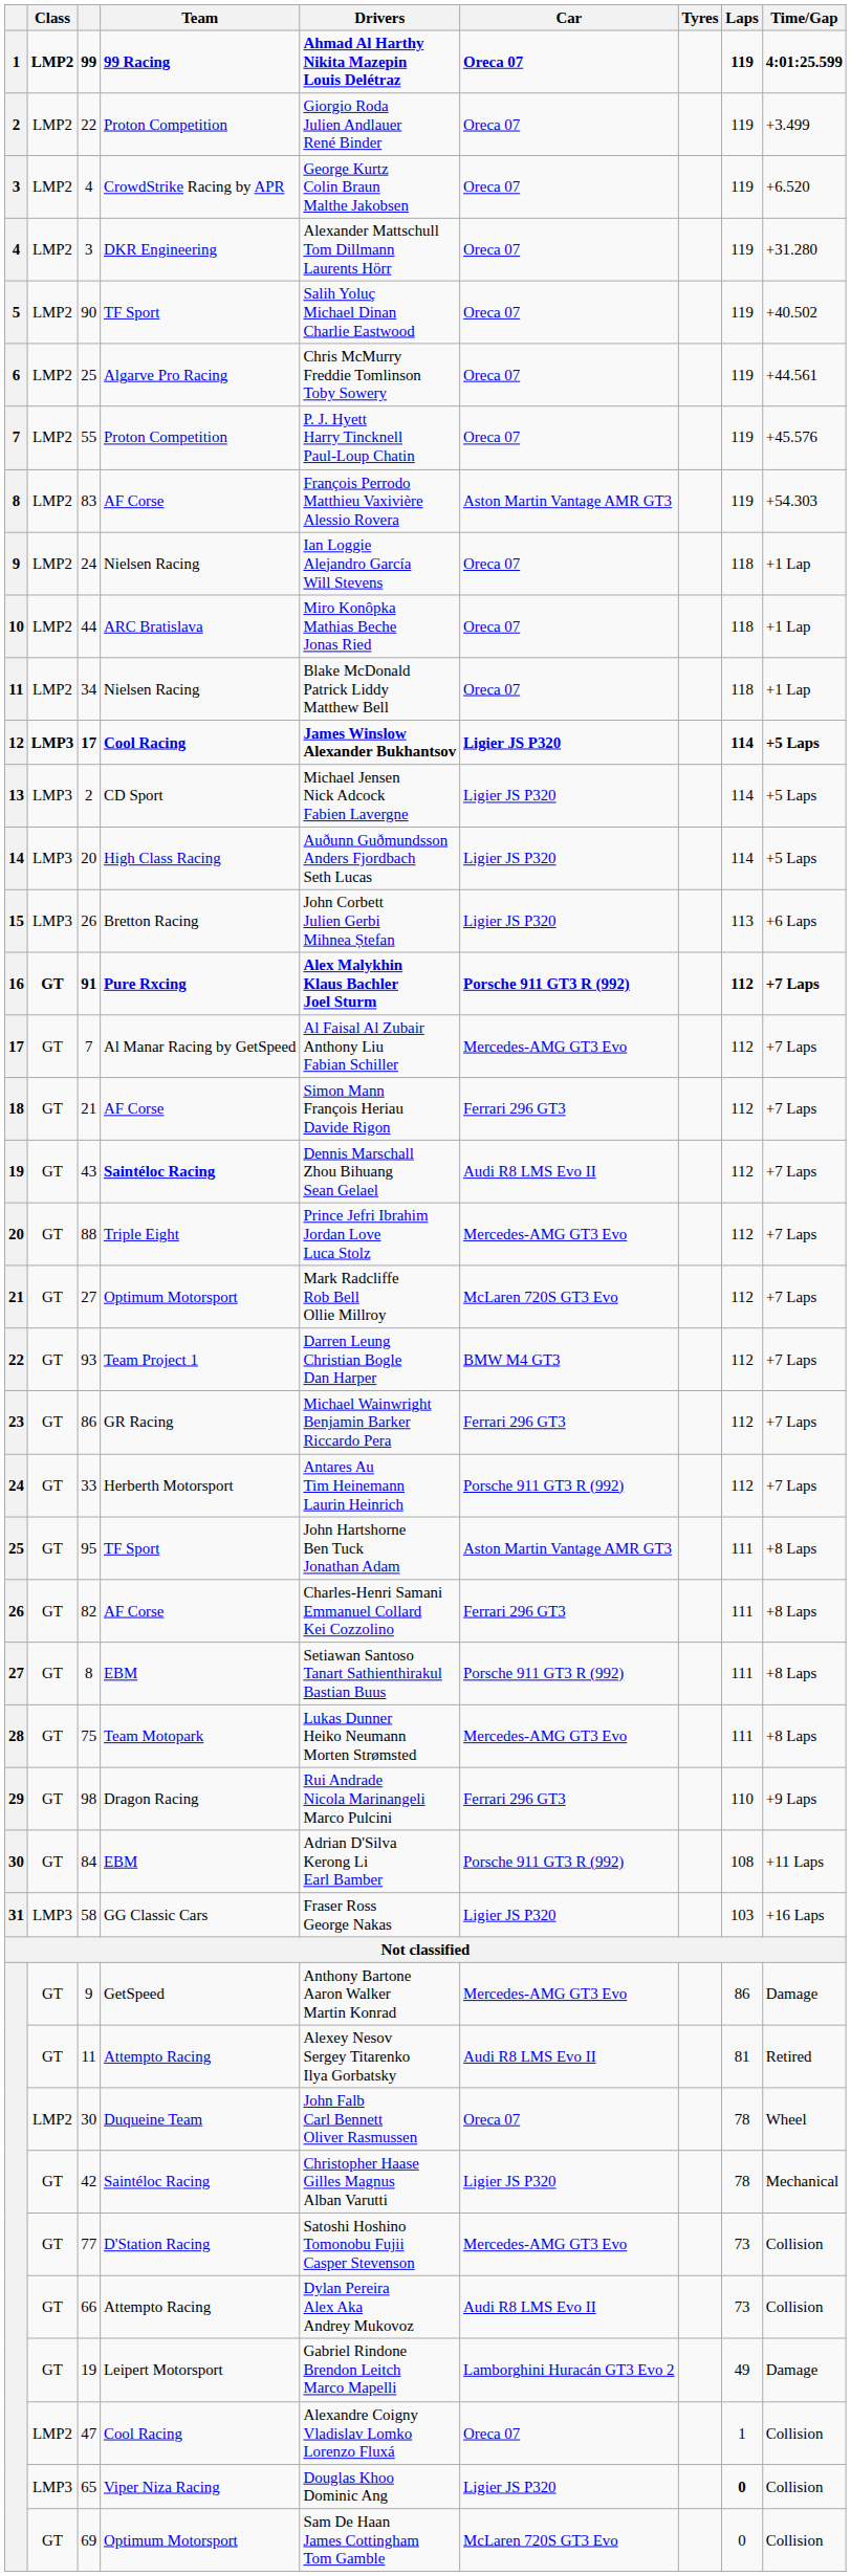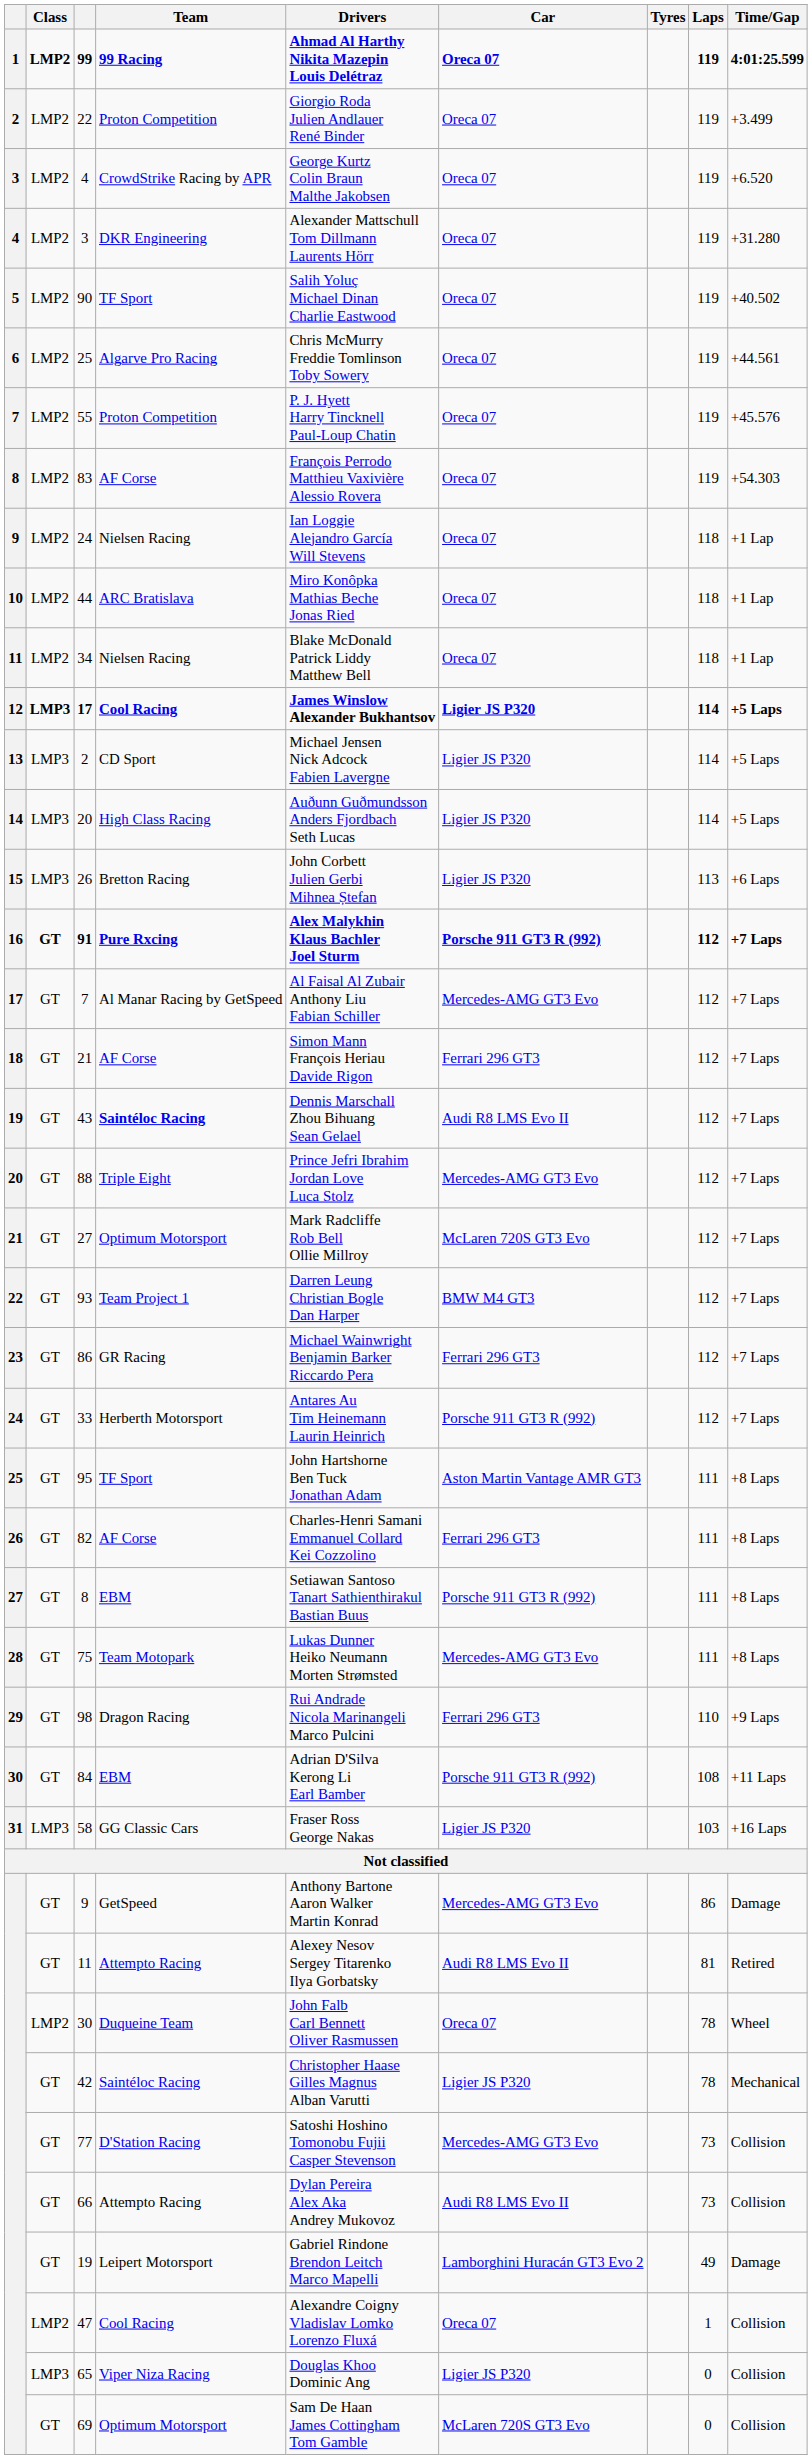83 | Car: Aston Martin Vantage AMR GT3 -> Oreca 07
65 | Laps: bold -> normal
